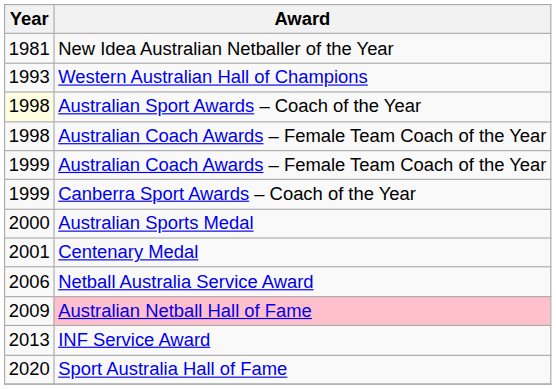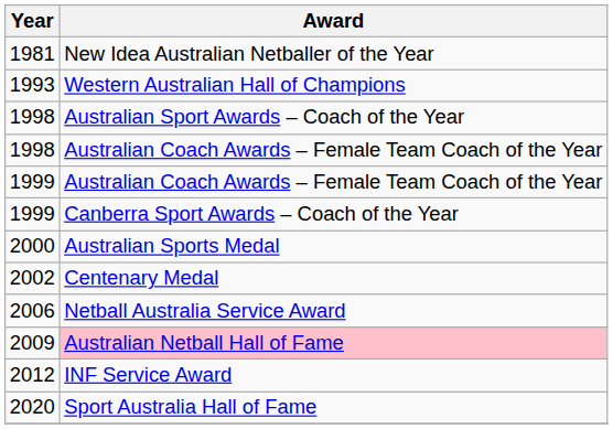row 4 | Year: lightyellow background -> no background
row 9 | Year: 2001 -> 2002
row 12 | Year: 2013 -> 2012
